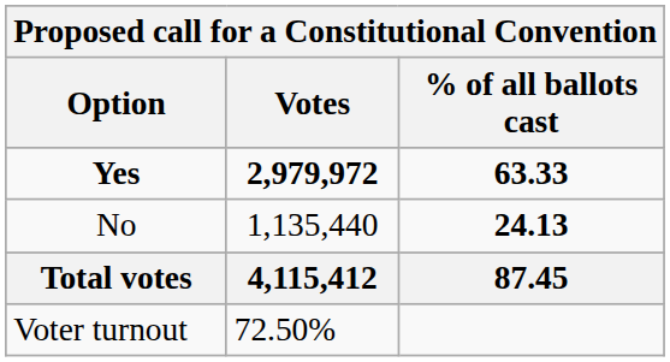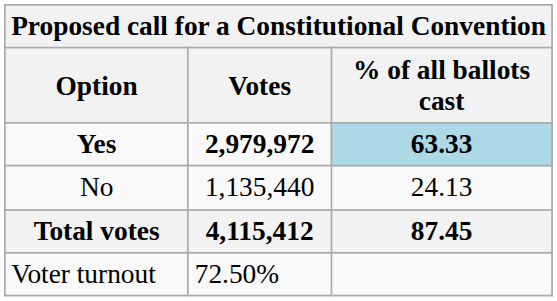Yes | % of all ballots cast: no background -> lightblue background
No | % of all ballots cast: bold -> normal
